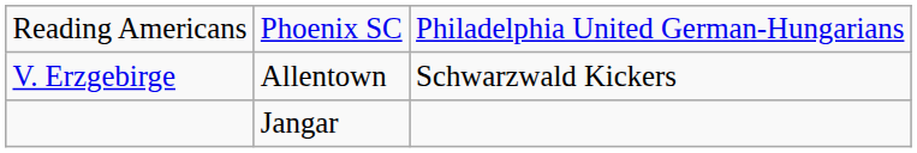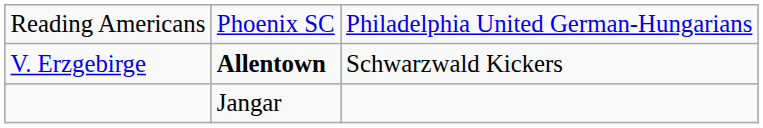V. Erzgebirge | column 2: normal -> bold
